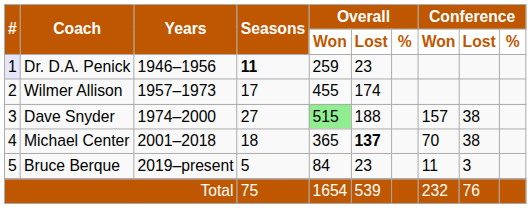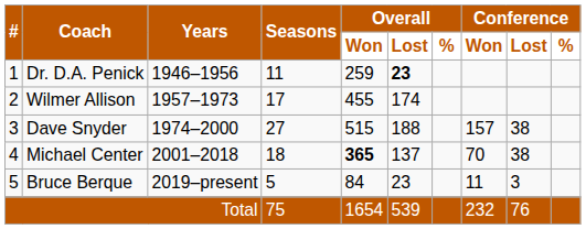Dr. D.A. Penick | #: lavender background -> no background
Dr. D.A. Penick | Seasons: bold -> normal
Dr. D.A. Penick | Overall / Lost: normal -> bold
Dave Snyder | Overall / Won: lightgreen background -> no background
Michael Center | Overall / Won: normal -> bold
Michael Center | Overall / Lost: bold -> normal
